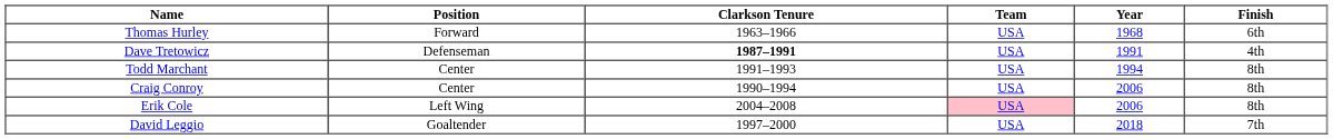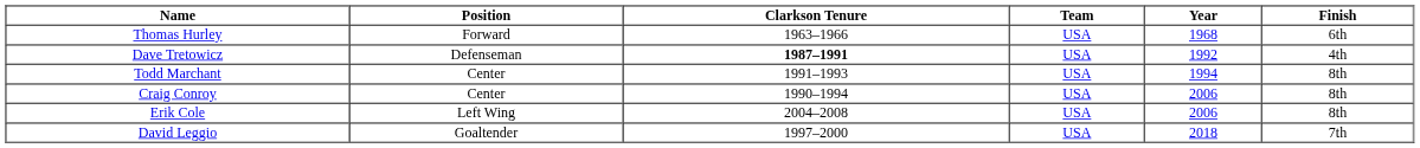Dave Tretowicz | Year: 1991 -> 1992
Erik Cole | Team: pink background -> no background
